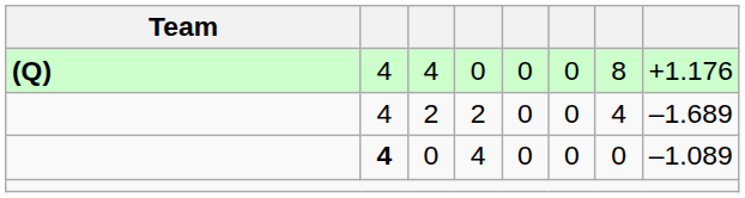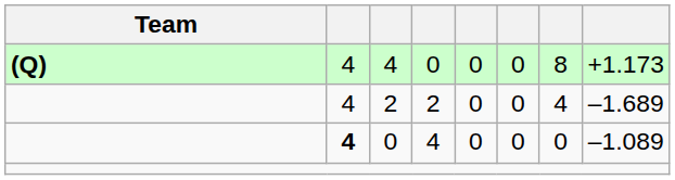row 2 | column 8: +1.176 -> +1.173
